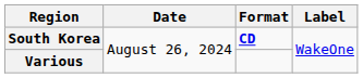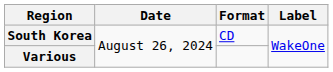South Korea | Format: bold -> normal
